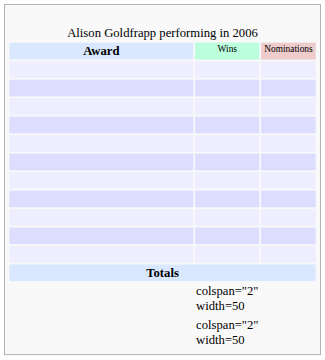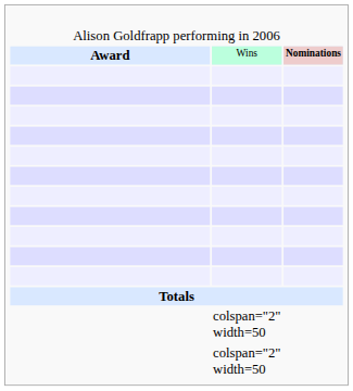Wins | column 3: normal -> bold
